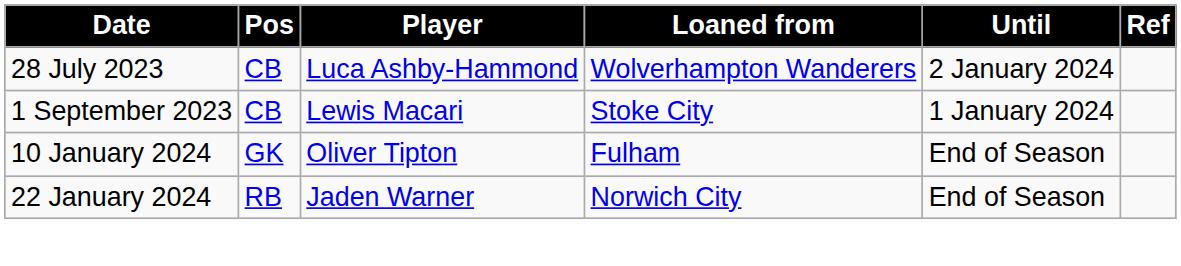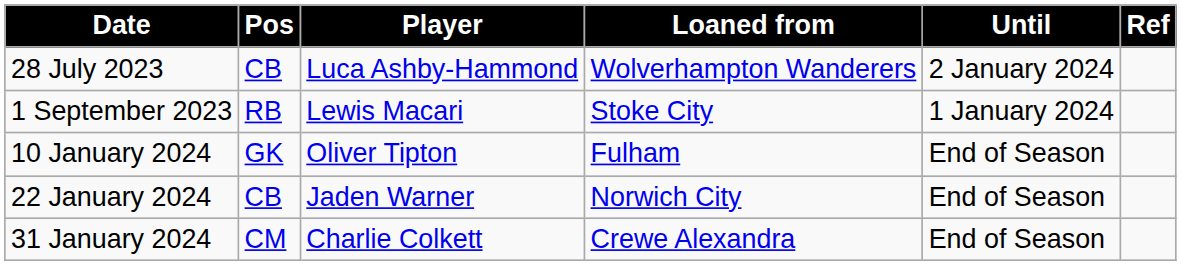1 September 2023 | Pos: CB -> RB
22 January 2024 | Pos: RB -> CB
+ row: 31 January 2024 | CM | Charlie Colkett | Crewe Alexandra | End of Season
